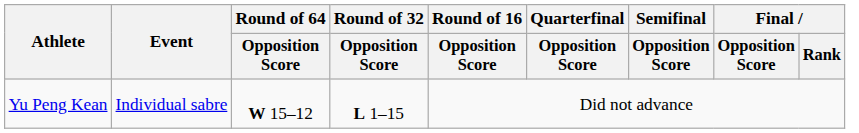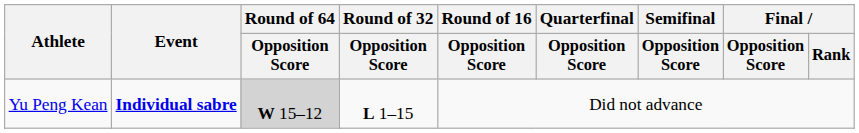Yu Peng Kean | Event: normal -> bold
Yu Peng Kean | Round of 64 / Opposition Score: no background -> lightgrey background
